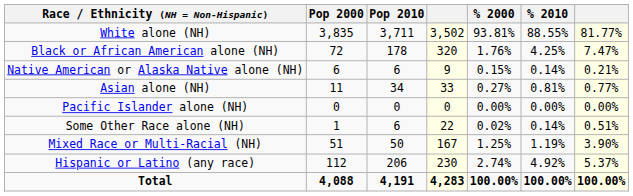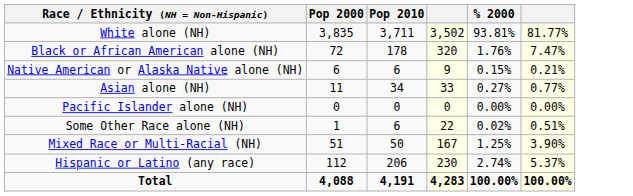- column: % 2010 | 88.55% | 4.25% | 0.14% | 0.81% | 0.00% | 0.14% | 1.19% | 4.92% | 100.00%
